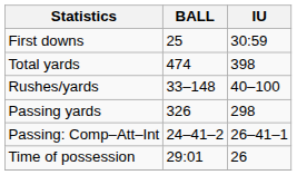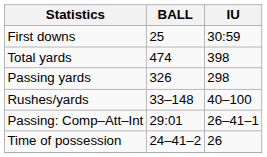rows swapped: Rushes/yards <-> Passing yards
Passing: Comp–Att–Int | BALL: 24–41–2 -> 29:01
Time of possession | BALL: 29:01 -> 24–41–2
